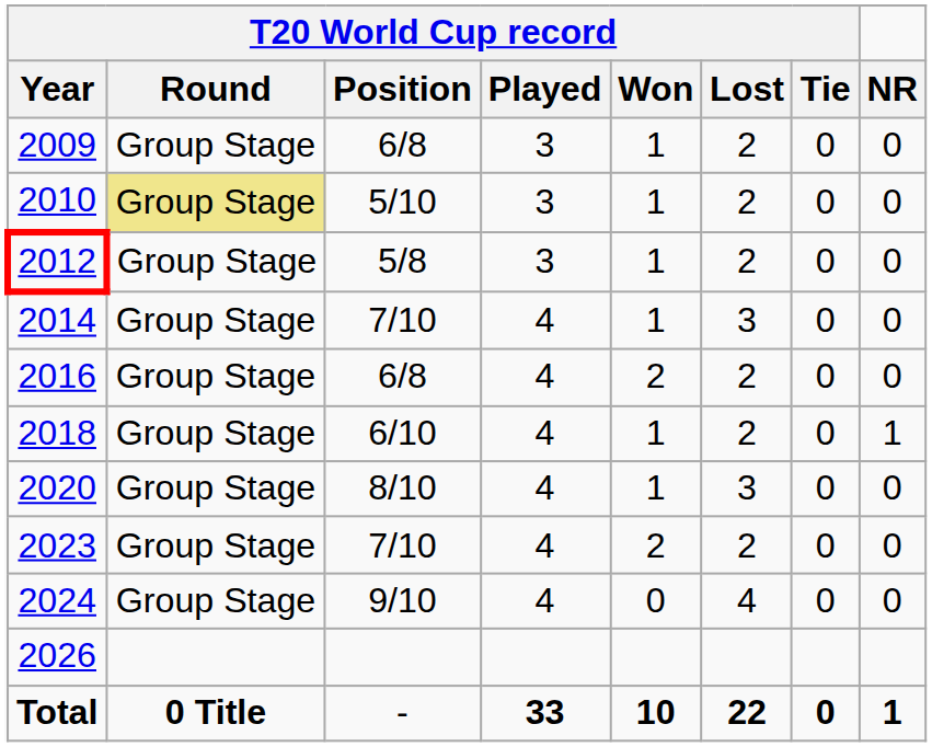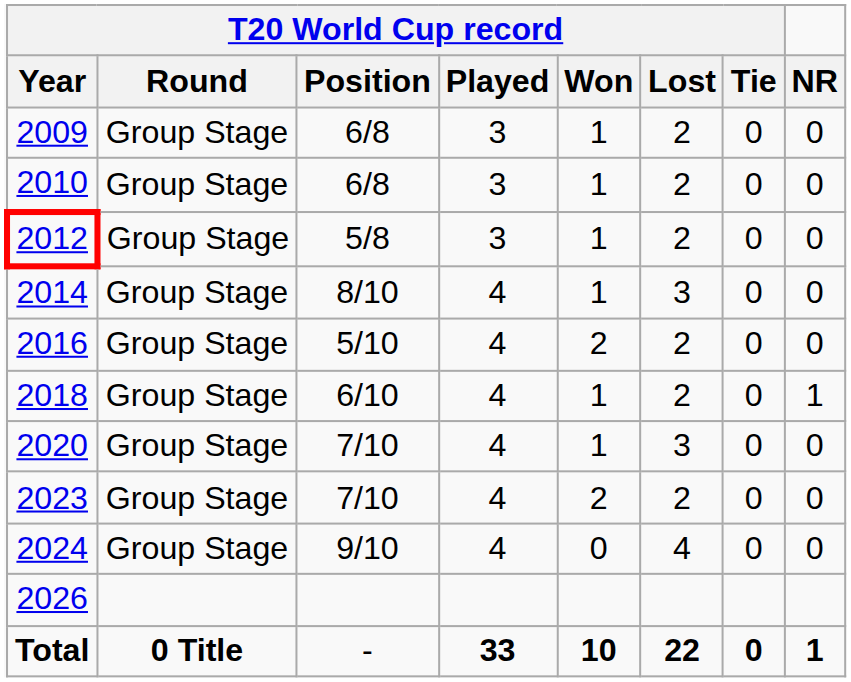2010 | T20 World Cup record / Round: khaki background -> no background
2010 | T20 World Cup record / Position: 5/10 -> 6/8
2014 | T20 World Cup record / Position: 7/10 -> 8/10
2016 | T20 World Cup record / Position: 6/8 -> 5/10
2020 | T20 World Cup record / Position: 8/10 -> 7/10
